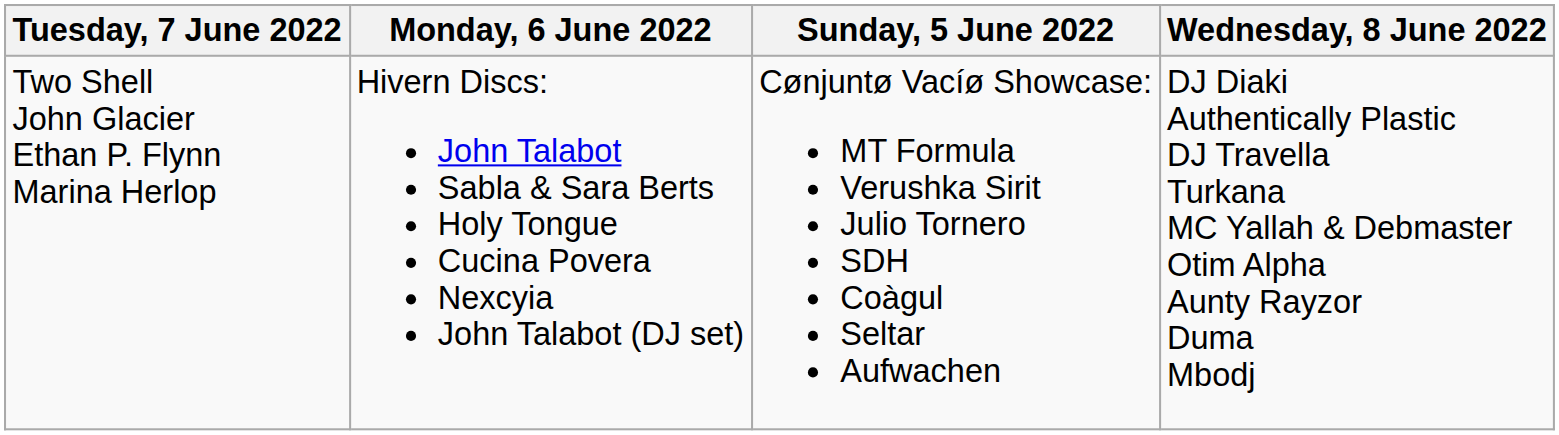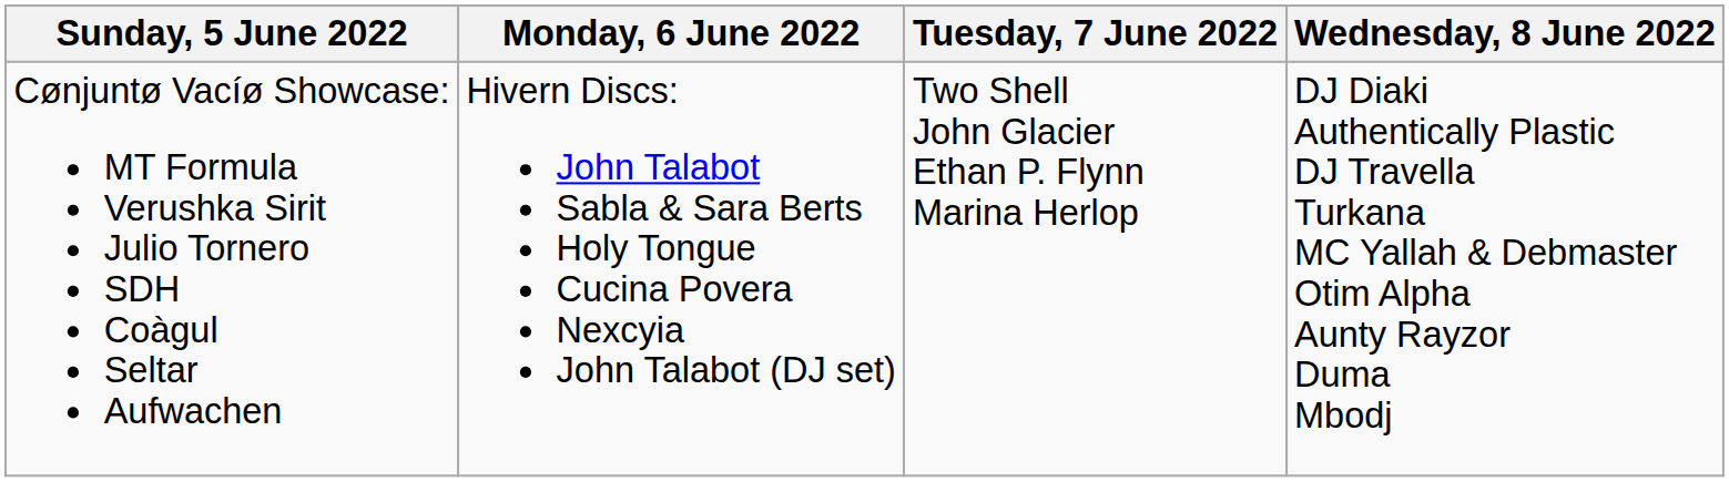columns swapped: Sunday, 5 June 2022 <-> Tuesday, 7 June 2022
